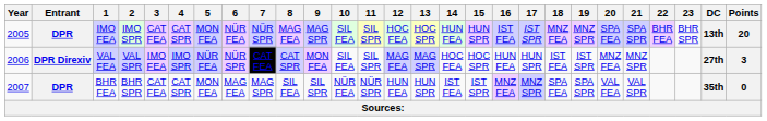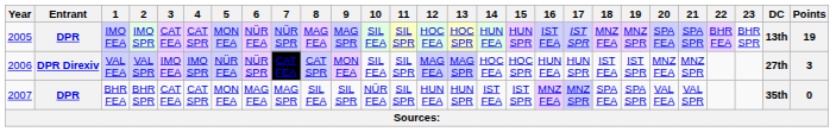row 2 | Points: 20 -> 19
row 4 | 11: NÜR SPR -> SIL SPR
